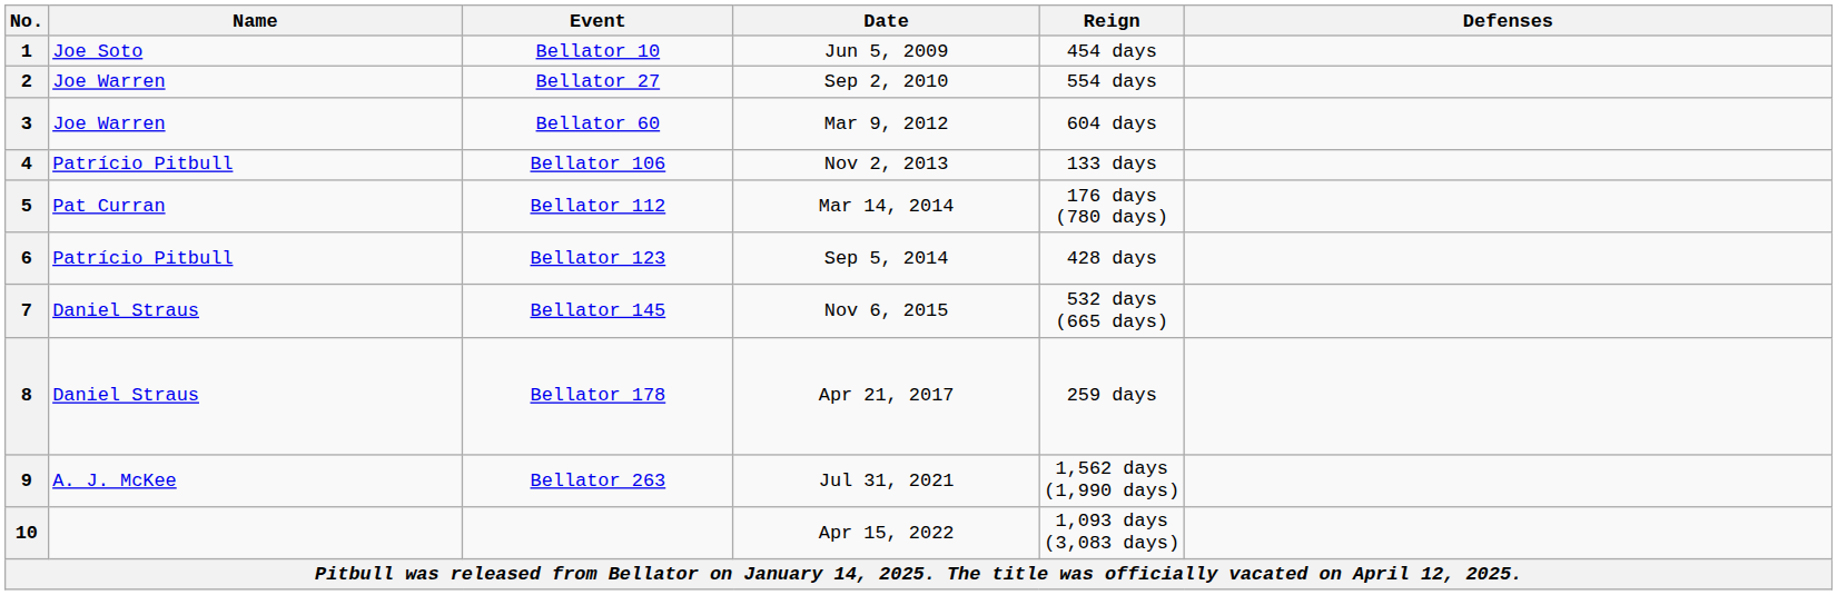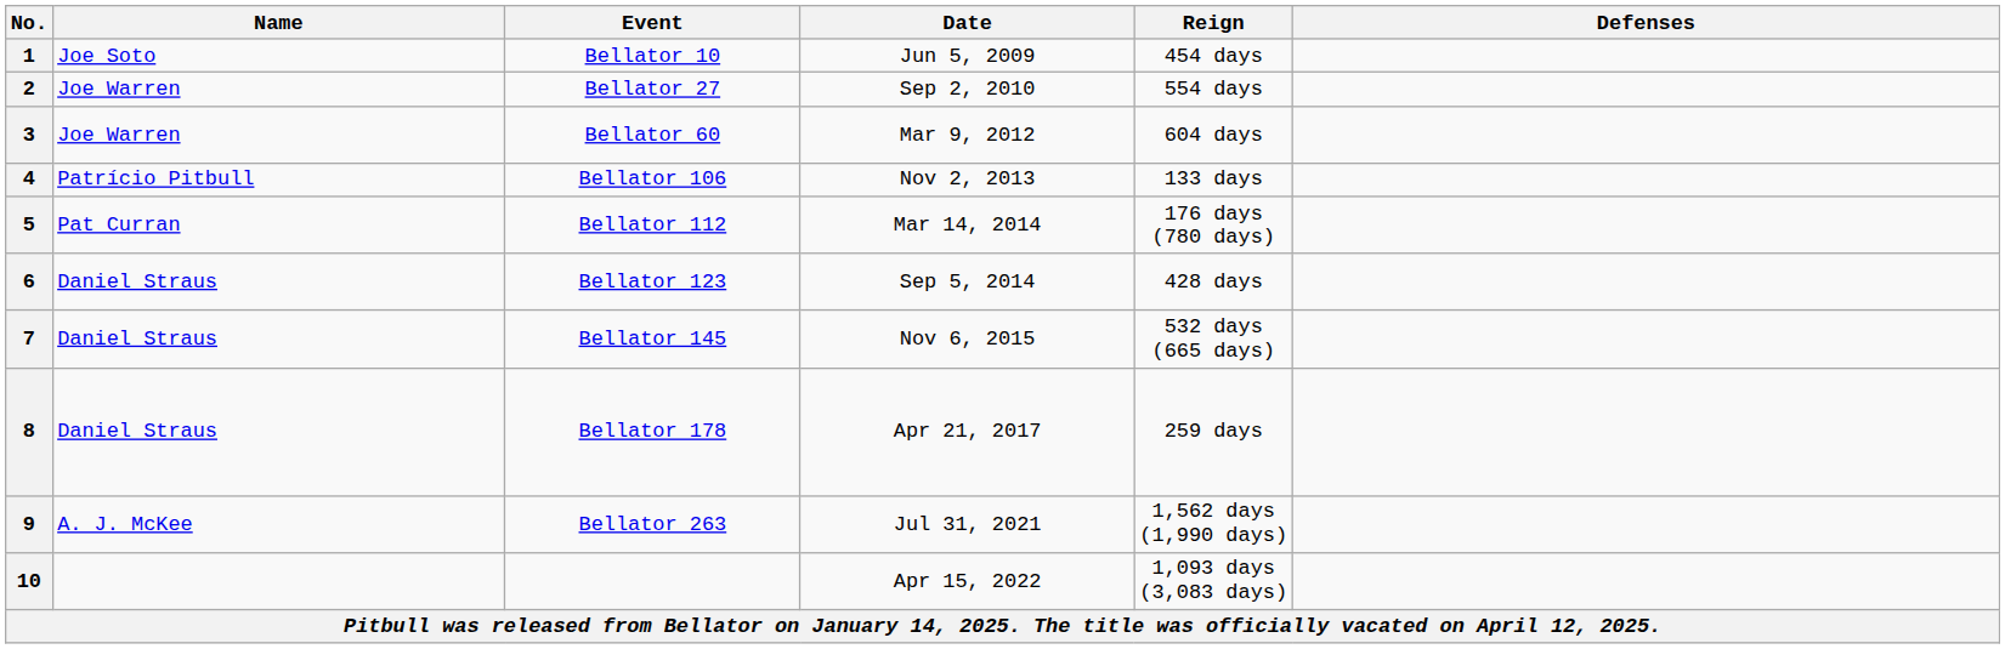6 | Name: Patrício Pitbull -> Daniel Straus
